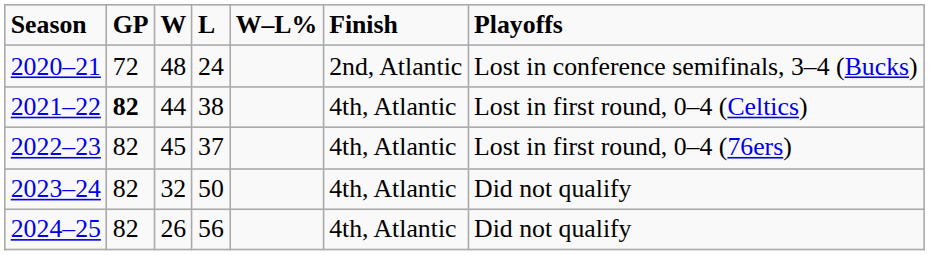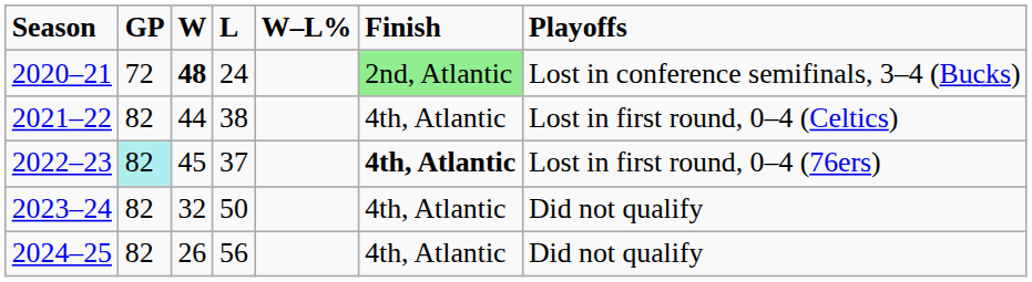2020–21 | column 3: normal -> bold
2020–21 | column 6: no background -> lightgreen background
2021–22 | column 2: bold -> normal
2022–23 | column 2: no background -> paleturquoise background
2022–23 | column 6: normal -> bold
